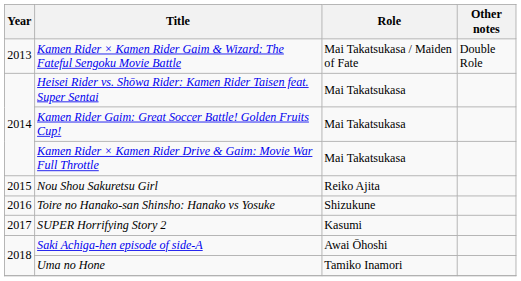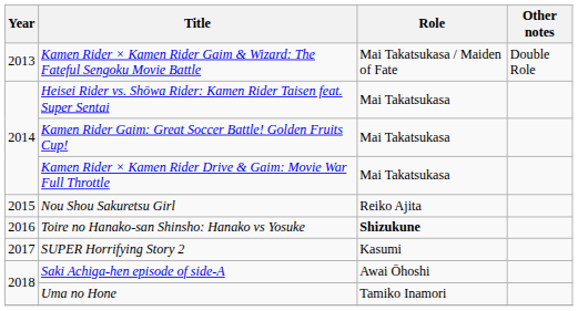Toire no Hanako-san Shinsho: Hanako vs Yosuke | Role: normal -> bold
